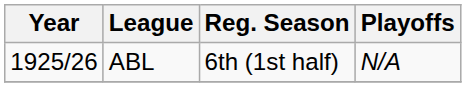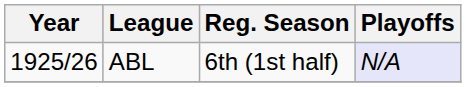ABL | Playoffs: no background -> lavender background
